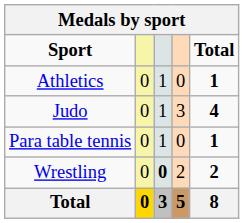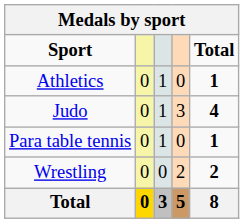Wrestling | column 3: bold -> normal
